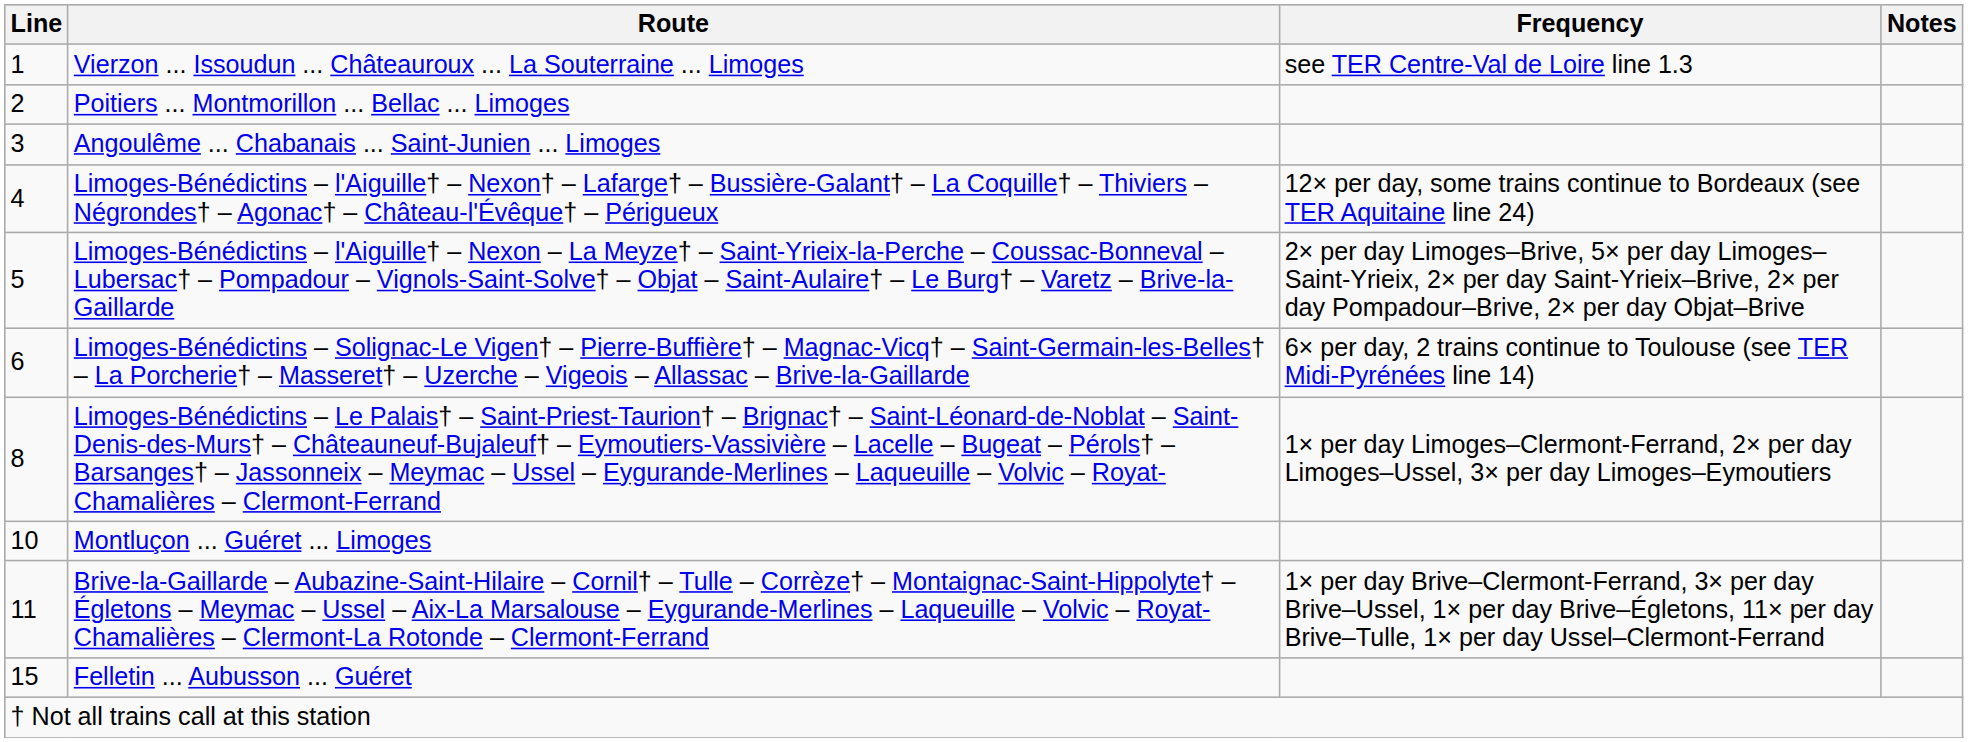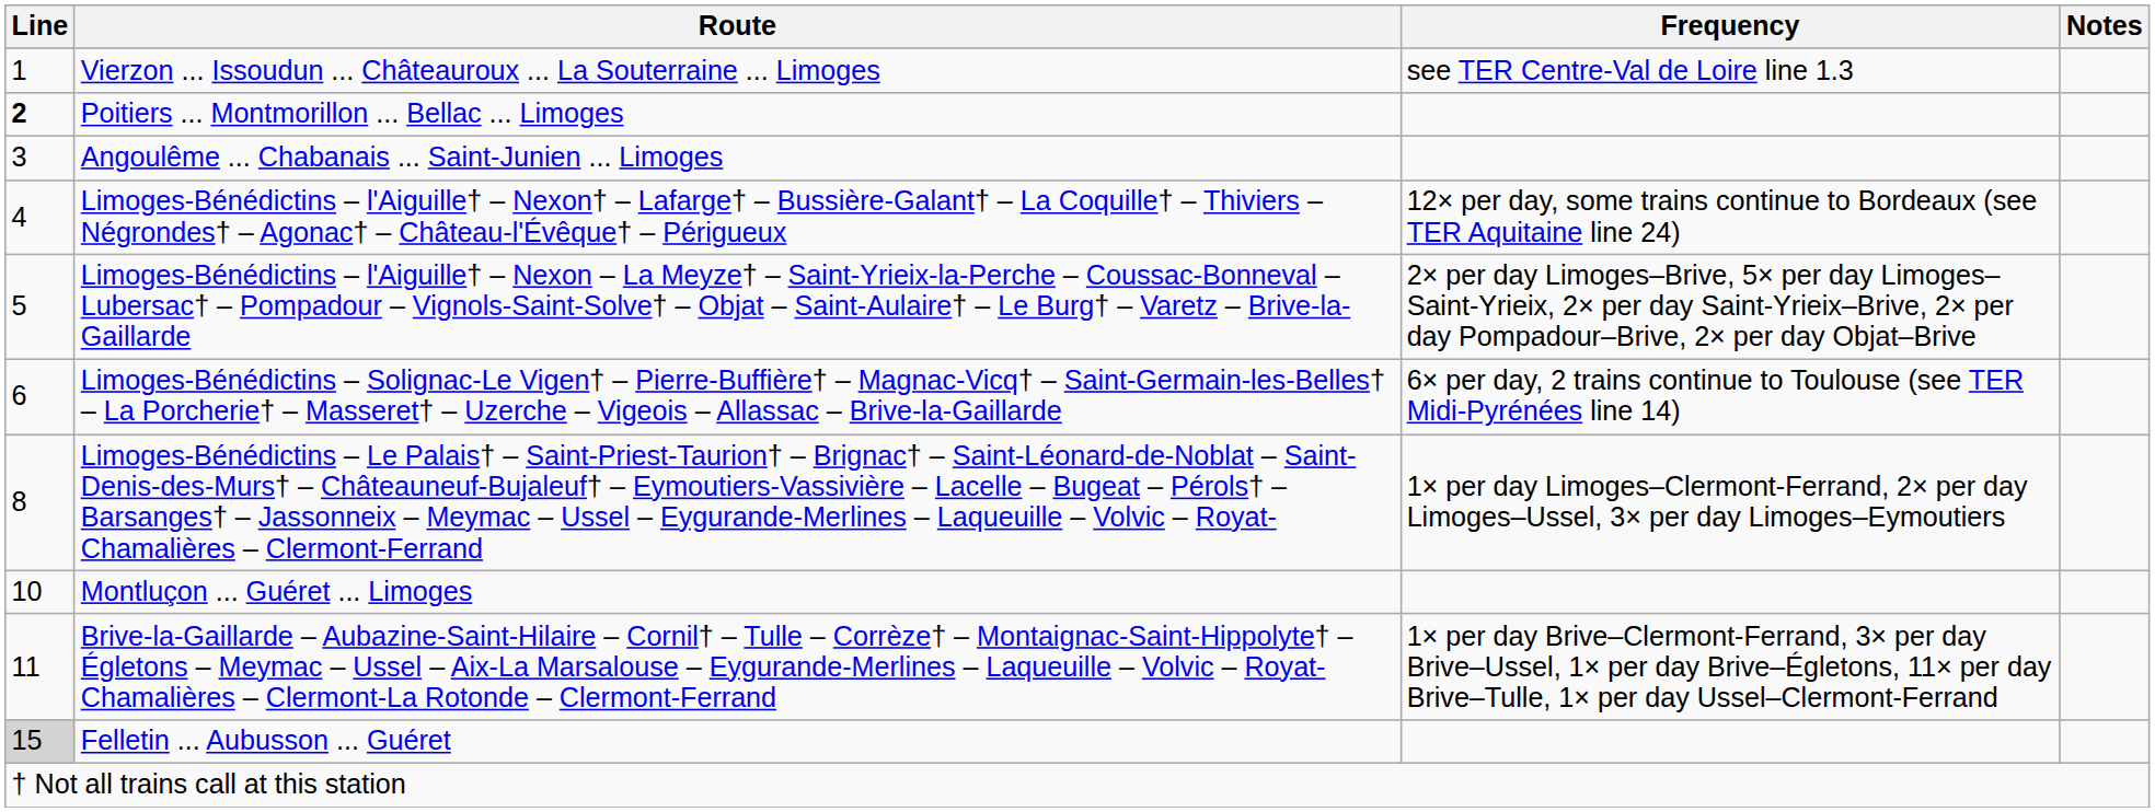Poitiers ... Montmorillon ... Bellac ... Limoges | Line: normal -> bold
Felletin ... Aubusson ... Guéret | Line: no background -> lightgrey background
